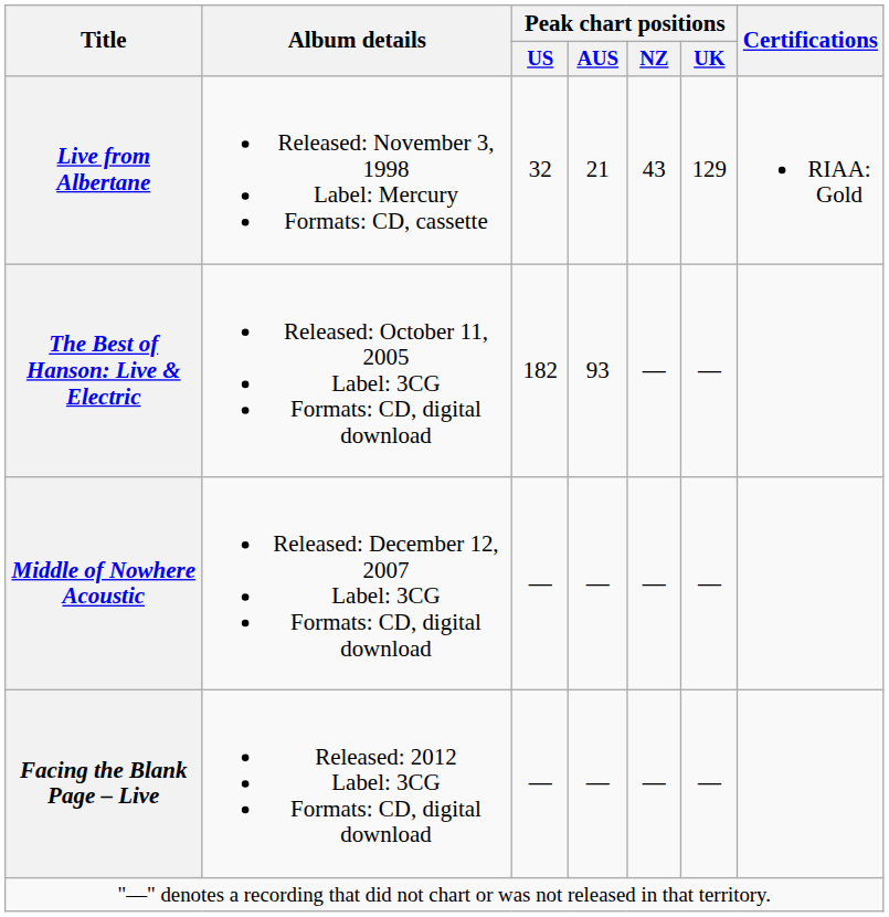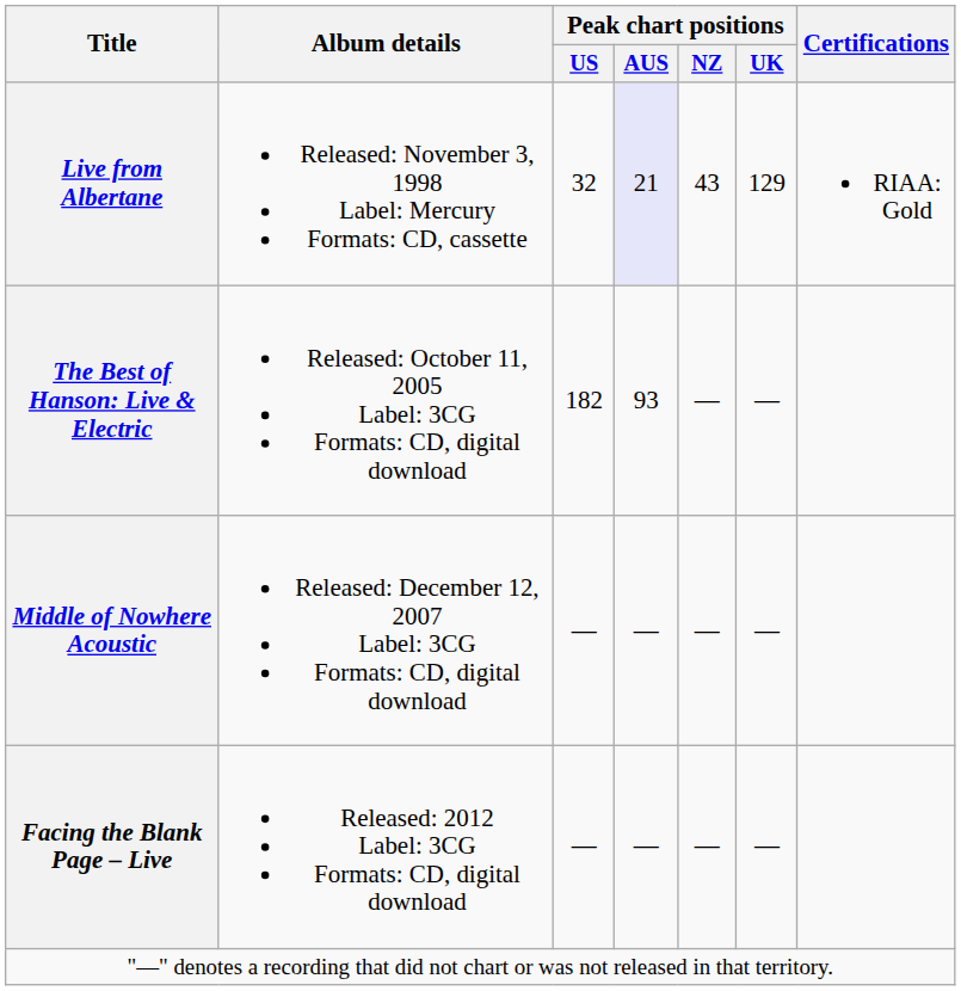Live from Albertane | Peak chart positions / AUS: no background -> lavender background
